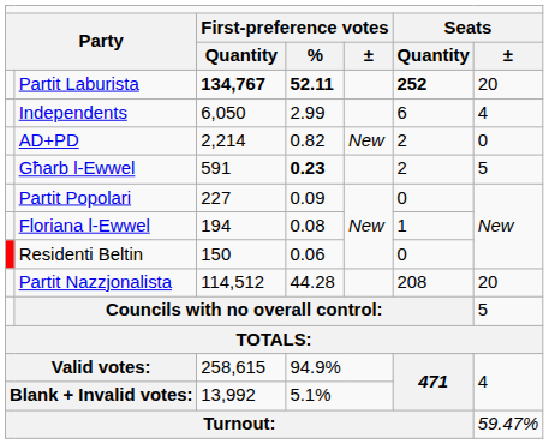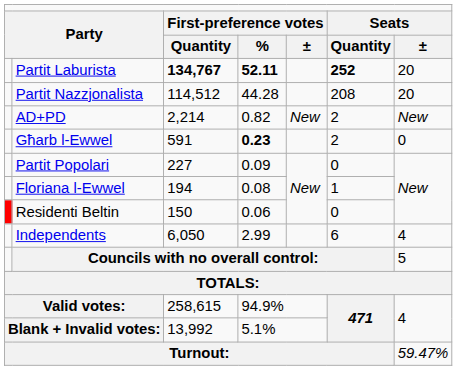rows swapped: Partit Nazzjonalista <-> Independents
AD+PD | column 7: 0 -> New
Għarb l-Ewwel | column 7: 5 -> 0
